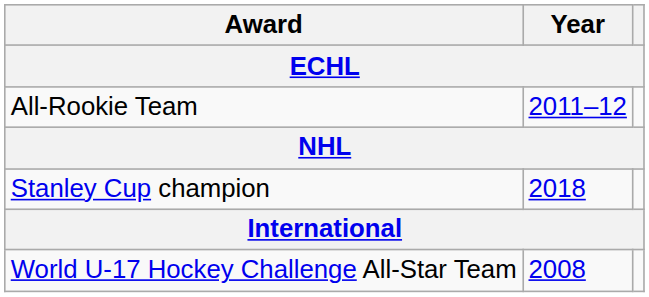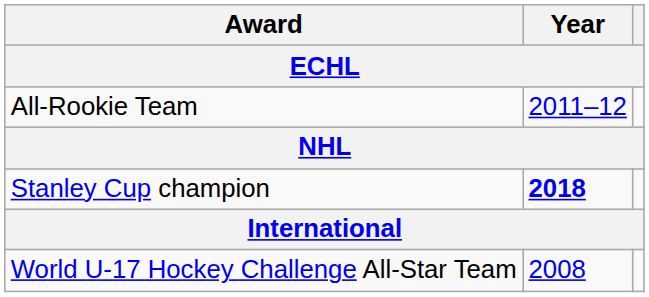Stanley Cup champion | Year: normal -> bold
